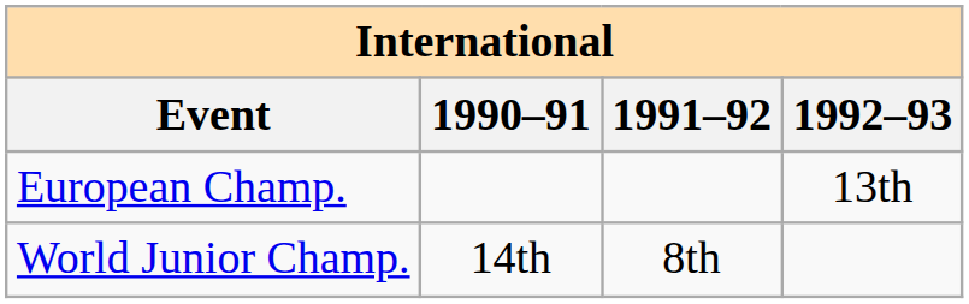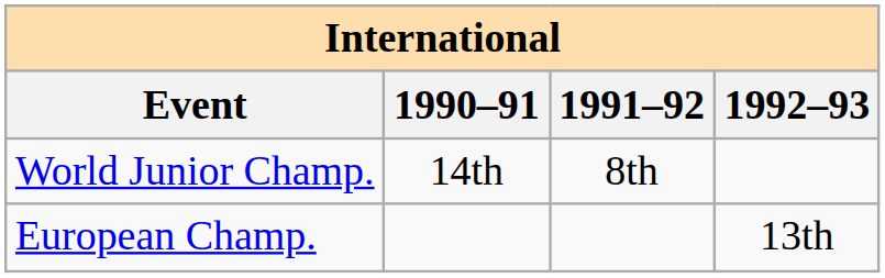rows swapped: European Champ. <-> World Junior Champ.
